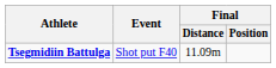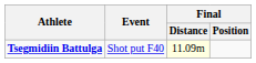Tsegmidiin Battulga | Final / Distance: no background -> lightyellow background
